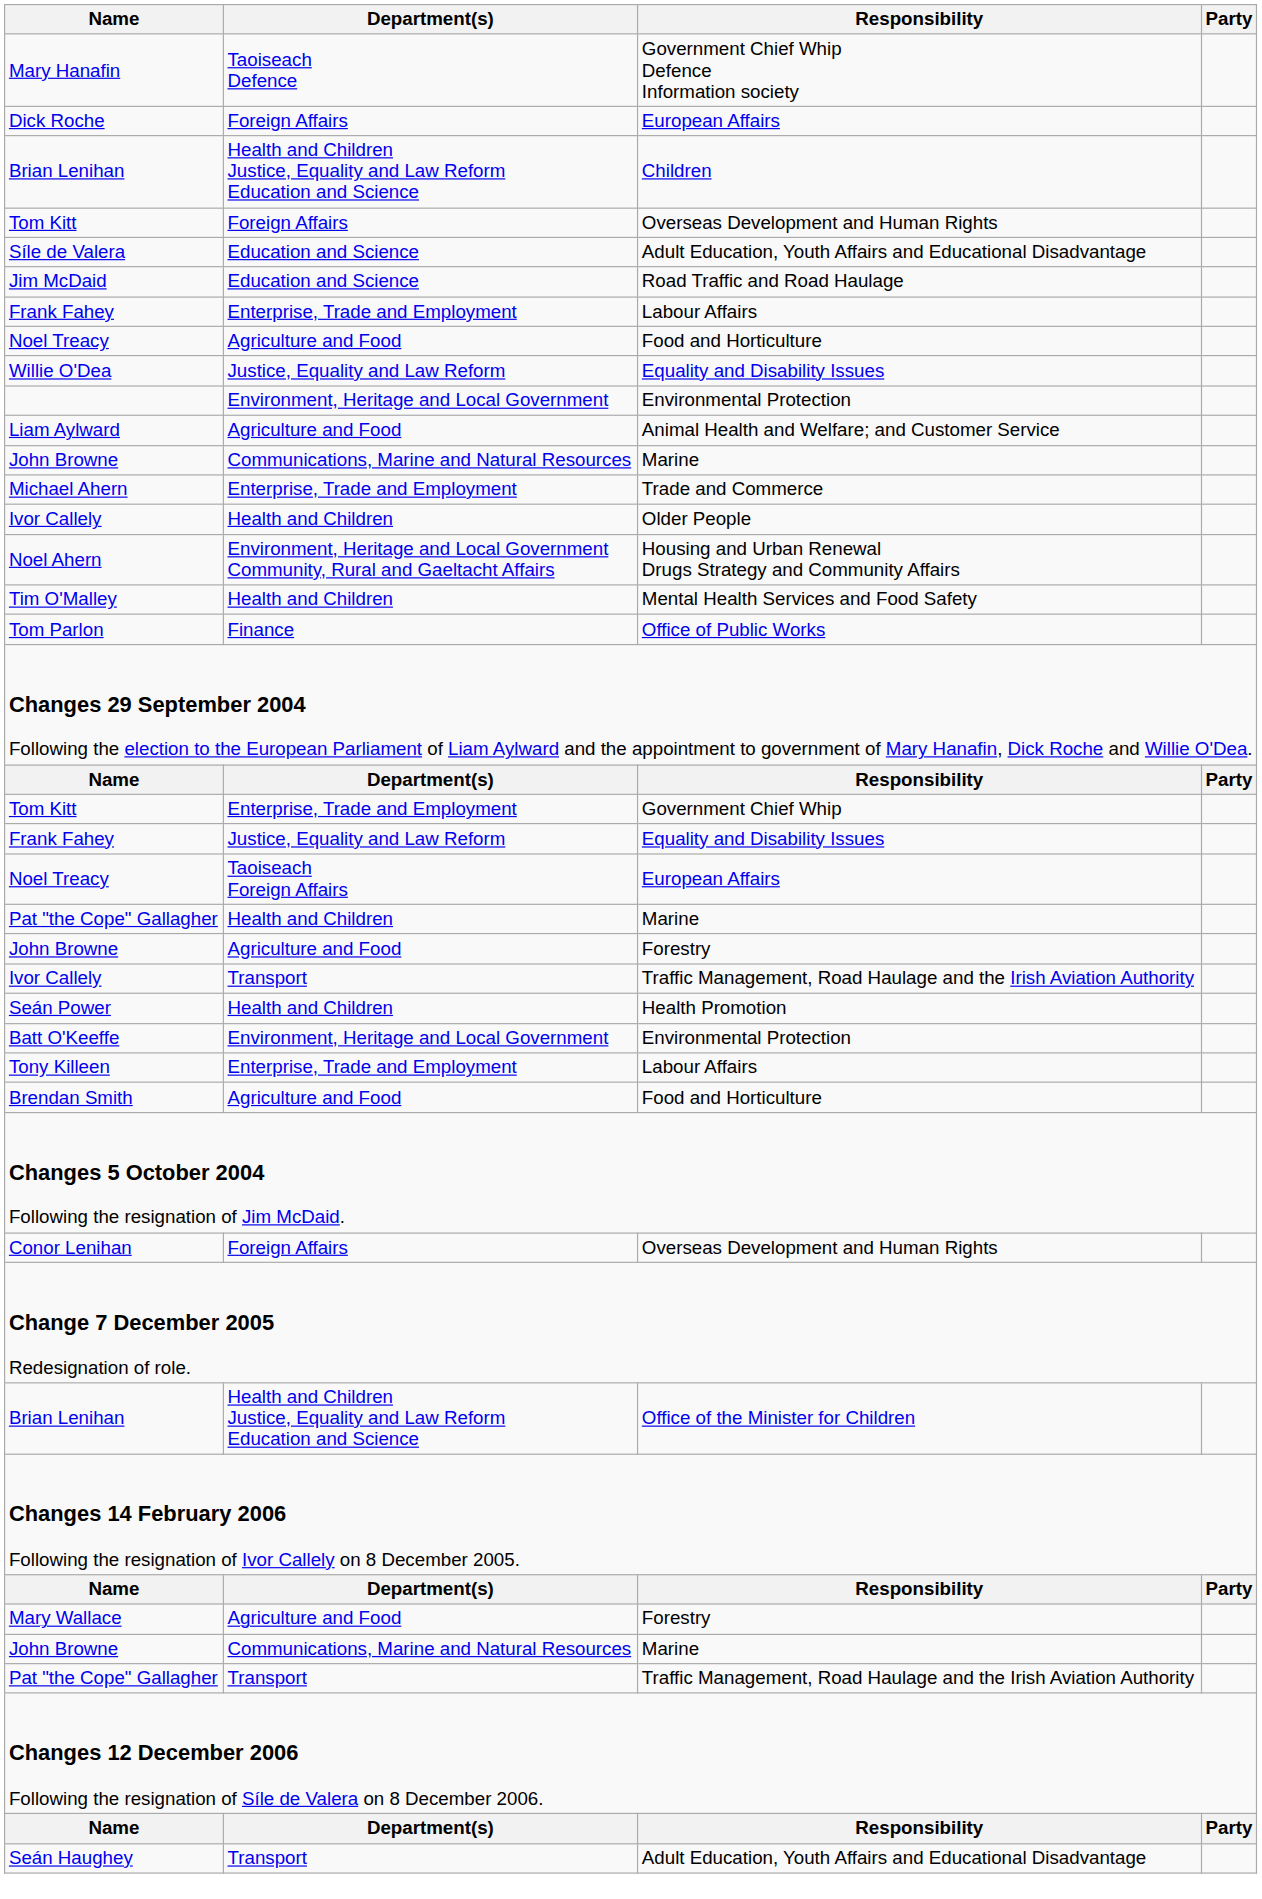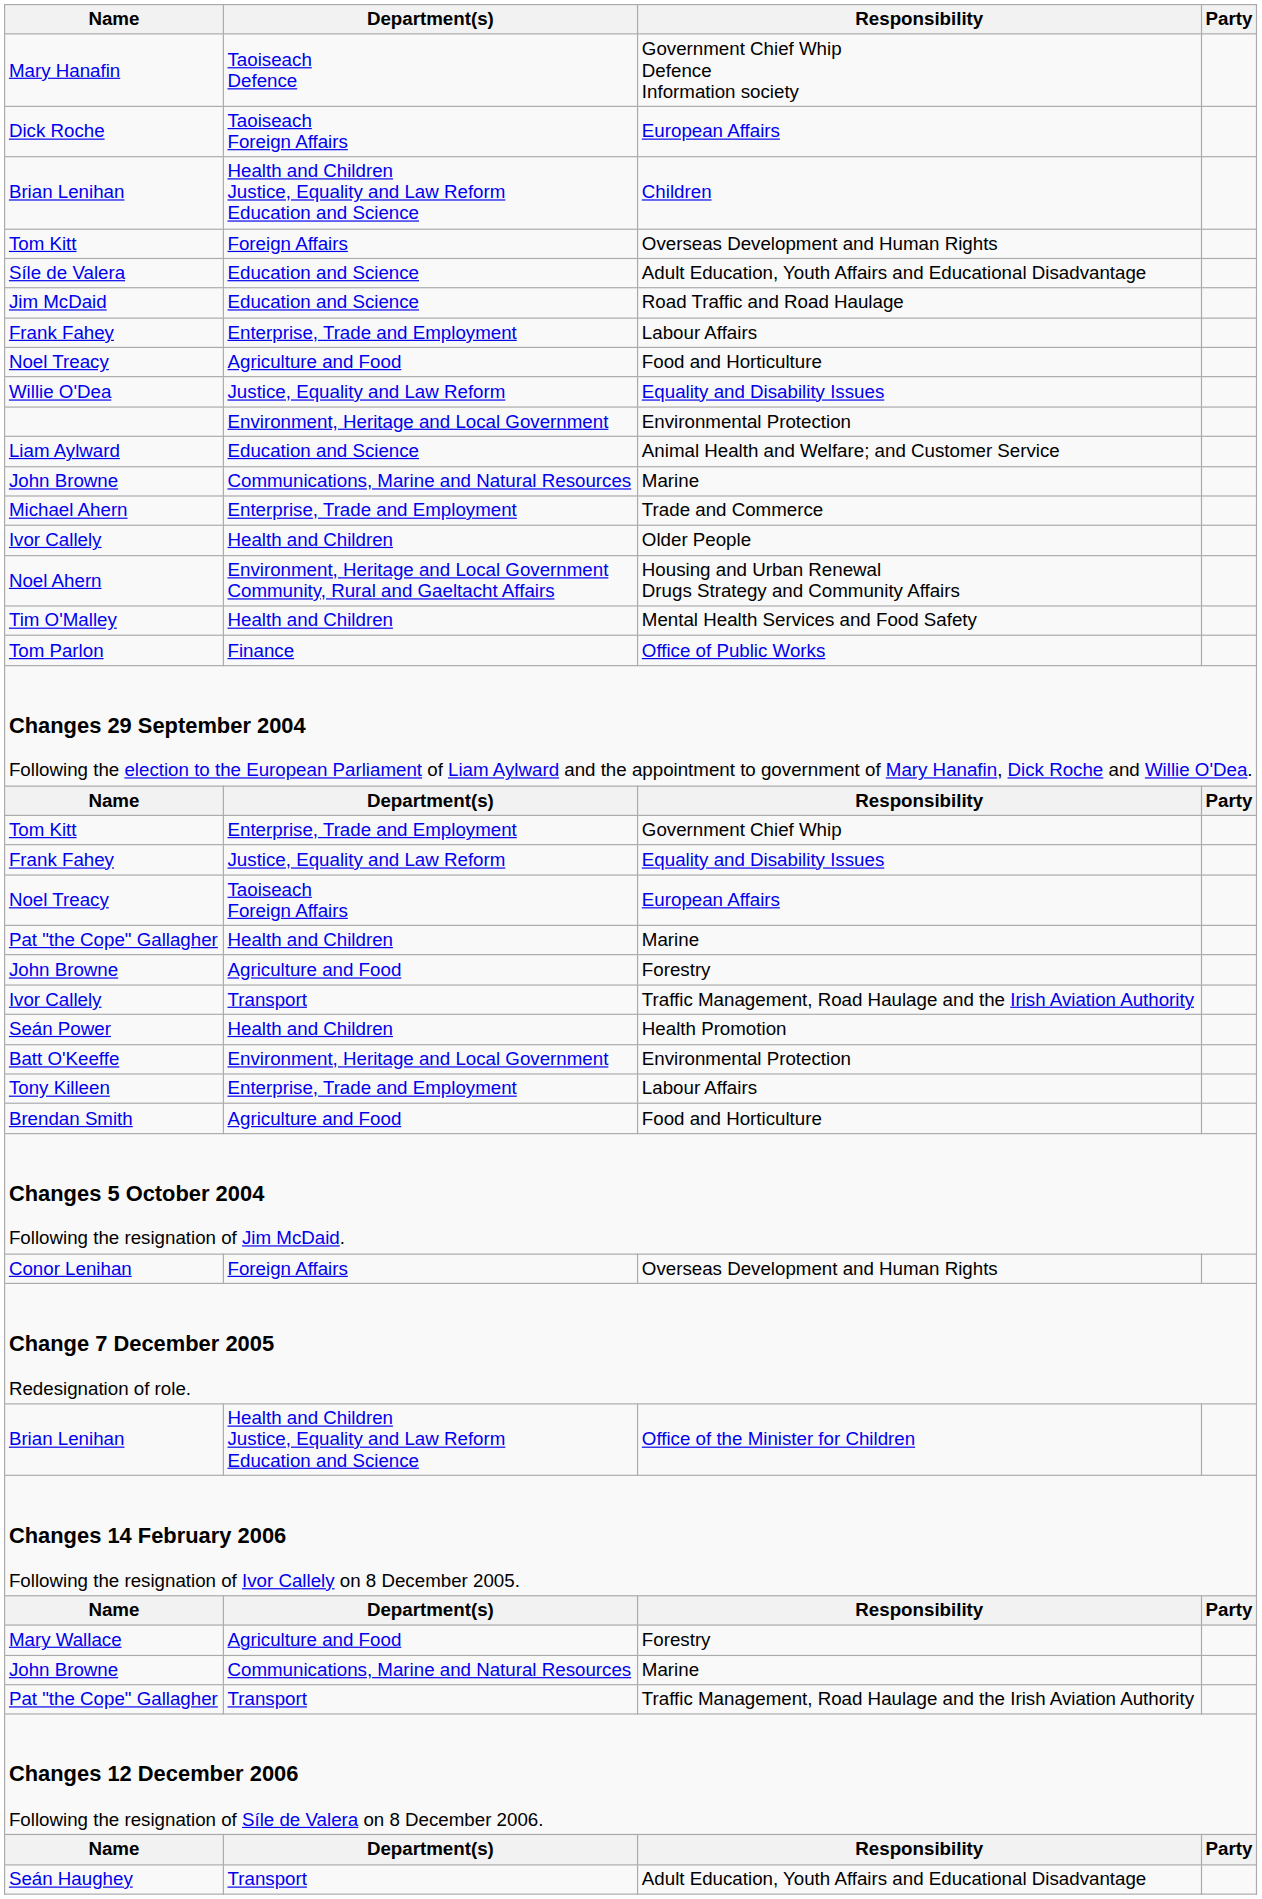Dick Roche | Department(s): Foreign Affairs -> Taoiseach Foreign Affairs
Liam Aylward | Department(s): Agriculture and Food -> Education and Science
